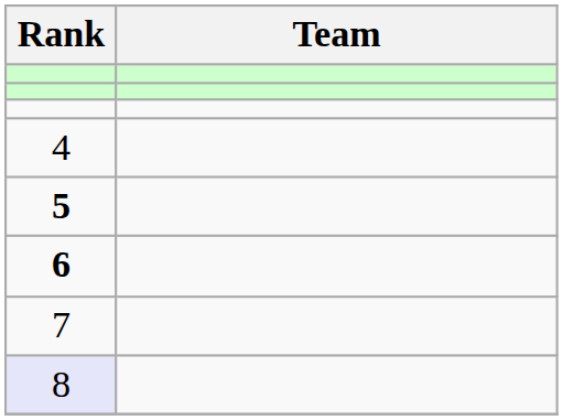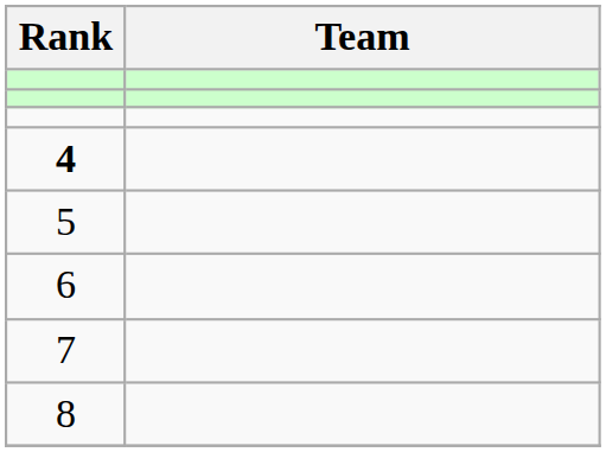row 5 | Rank: normal -> bold
row 6 | Rank: bold -> normal
row 7 | Rank: bold -> normal
row 9 | Rank: lavender background -> no background
